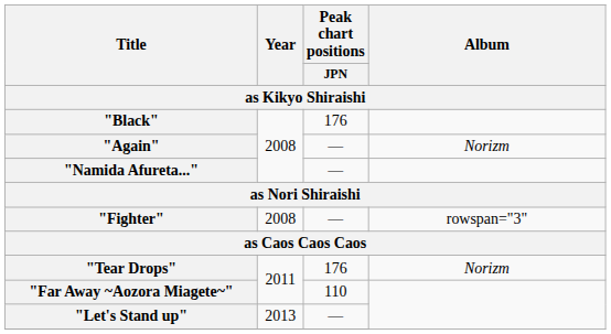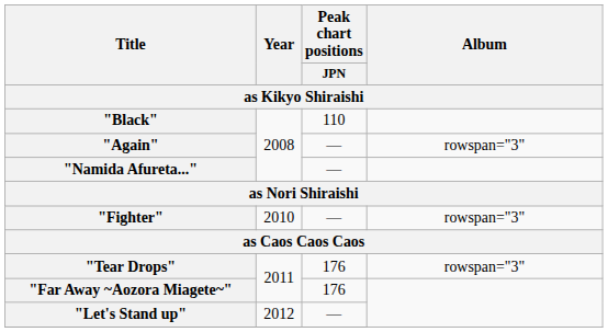"Black" | Peak chart positions / JPN: 176 -> 110
"Again" | Album: Norizm -> rowspan="3"
"Fighter" | Year: 2008 -> 2010
"Tear Drops" | Album: Norizm -> rowspan="3"
"Far Away ~Aozora Miagete~" | Peak chart positions / JPN: 110 -> 176
"Let's Stand up" | Year: 2013 -> 2012
